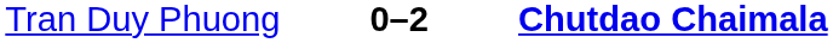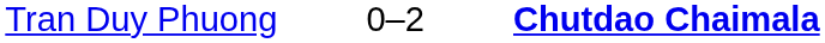Tran Duy Phuong | column 2: bold -> normal
